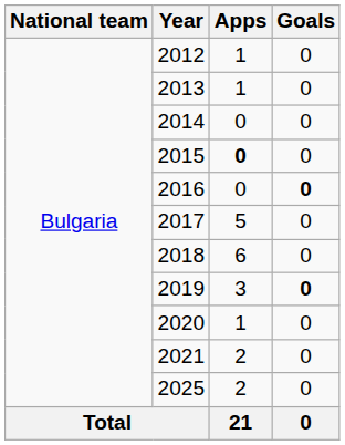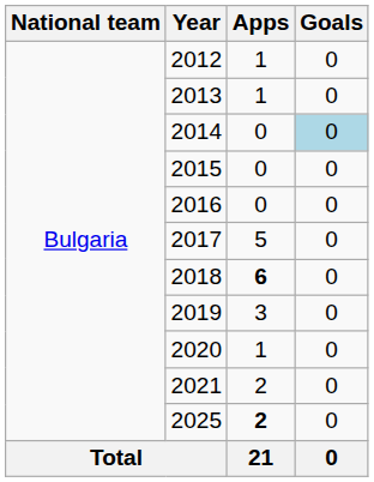2014 | Goals: no background -> lightblue background
2015 | Apps: bold -> normal
2016 | Goals: bold -> normal
2018 | Apps: normal -> bold
2019 | Goals: bold -> normal
2025 | Apps: normal -> bold
